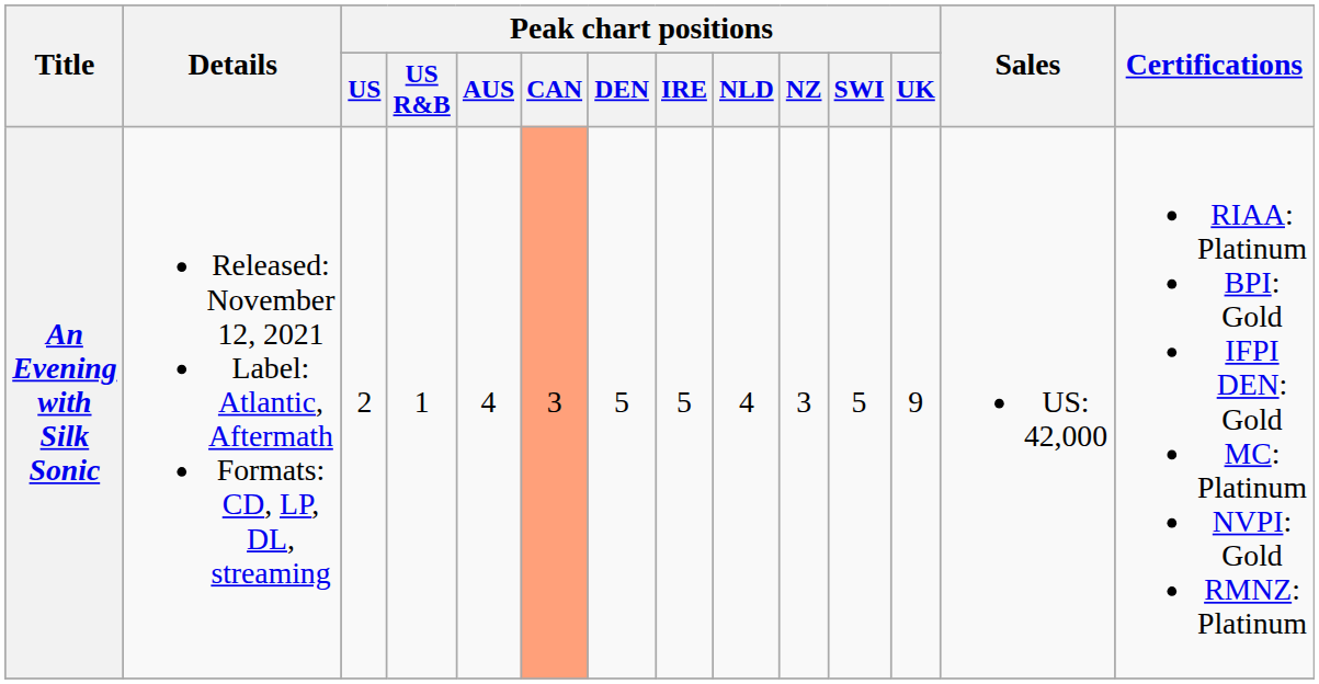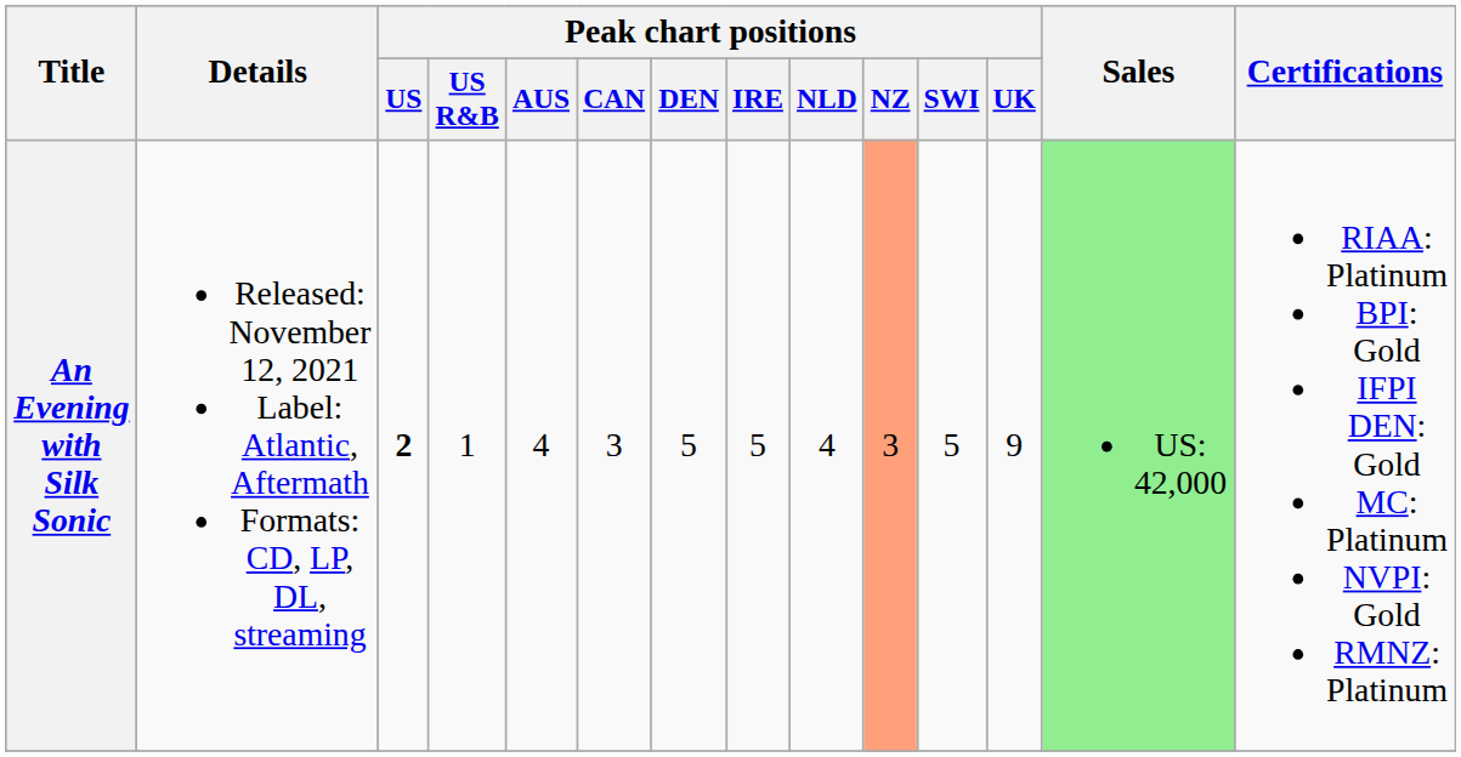An Evening with Silk Sonic | Peak chart positions / US: normal -> bold
An Evening with Silk Sonic | Peak chart positions / CAN: lightsalmon background -> no background
An Evening with Silk Sonic | Peak chart positions / NZ: no background -> lightsalmon background
An Evening with Silk Sonic | Sales: no background -> lightgreen background
